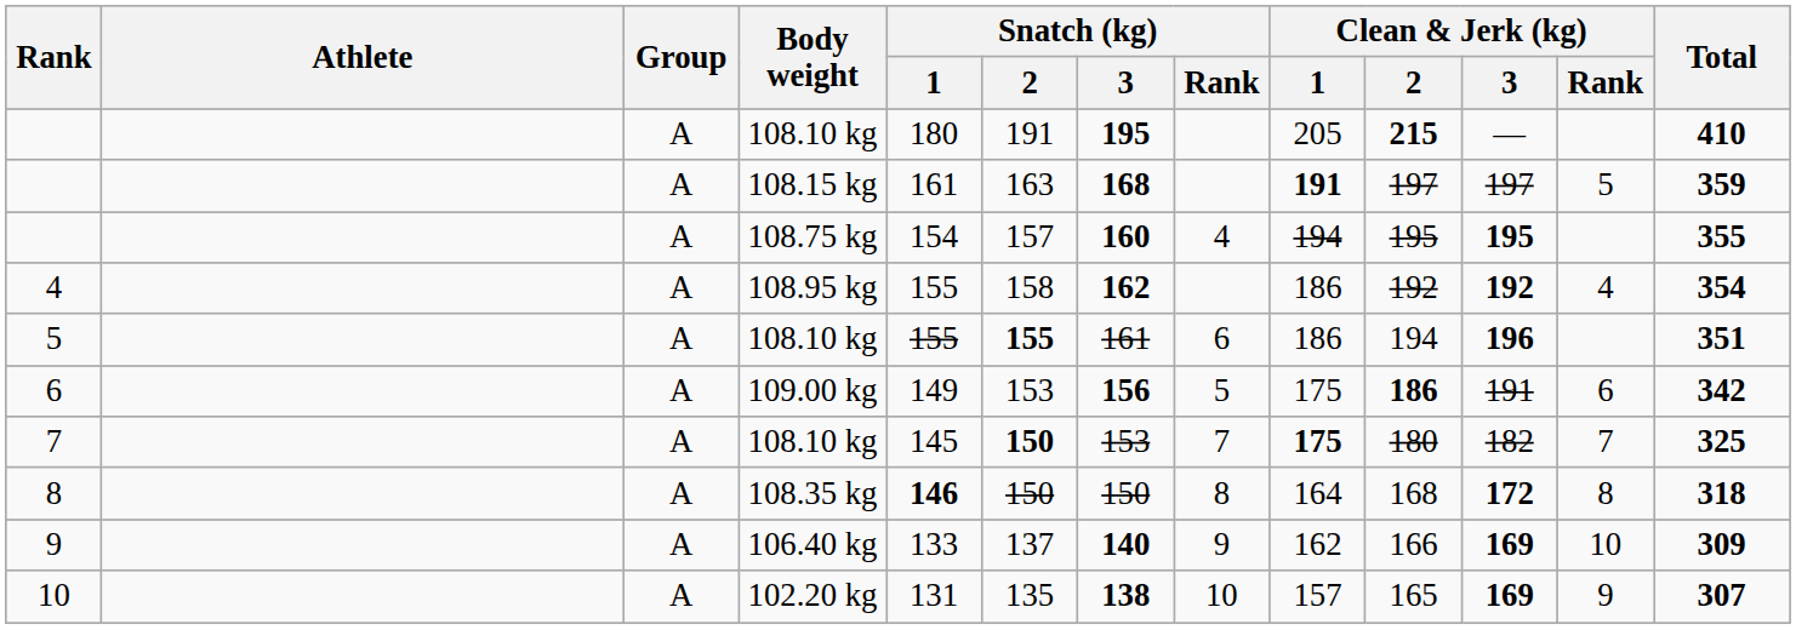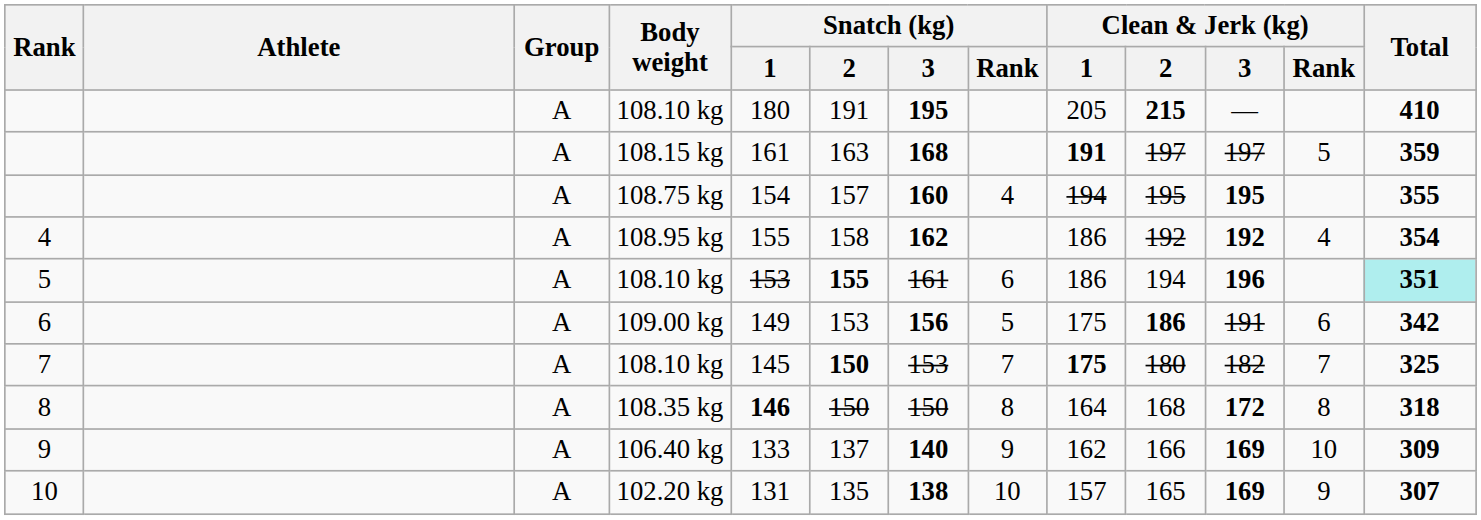row 7 | Snatch (kg) / 1: 155 -> 153
row 7 | Total: no background -> paleturquoise background
